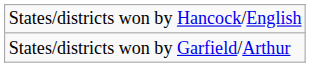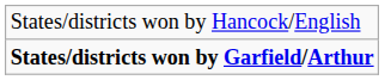row 2 | column 1: normal -> bold
